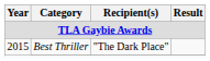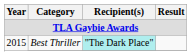2015 / Best Thriller | Recipient(s): no background -> paleturquoise background
